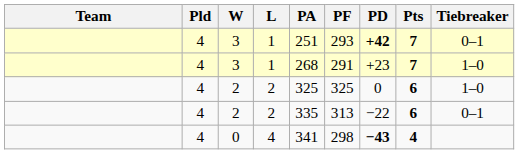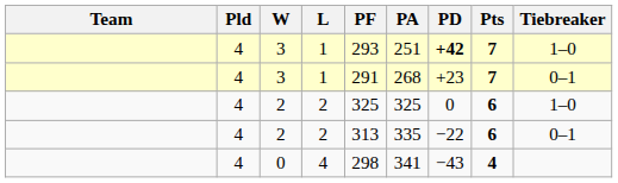columns swapped: PF <-> PA
row 2 | Tiebreaker: 0–1 -> 1–0
row 3 | Tiebreaker: 1–0 -> 0–1
row 6 | PD: bold -> normal
